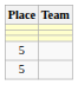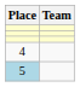row 5 | Place: 5 -> 4
row 6 | Place: no background -> lightblue background
